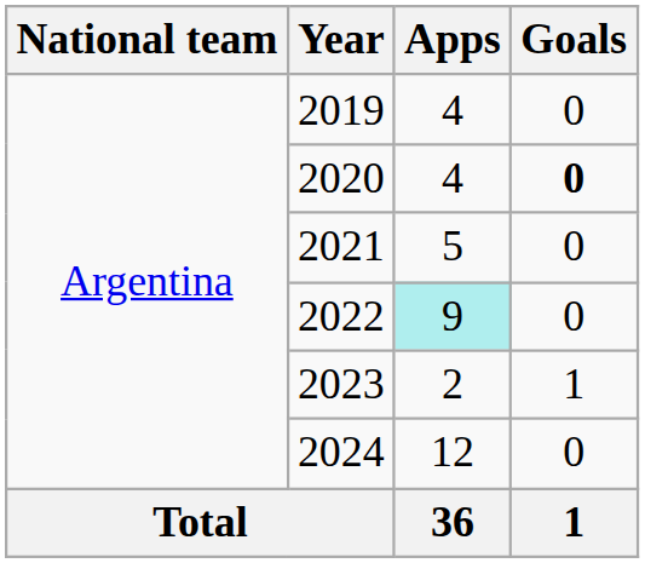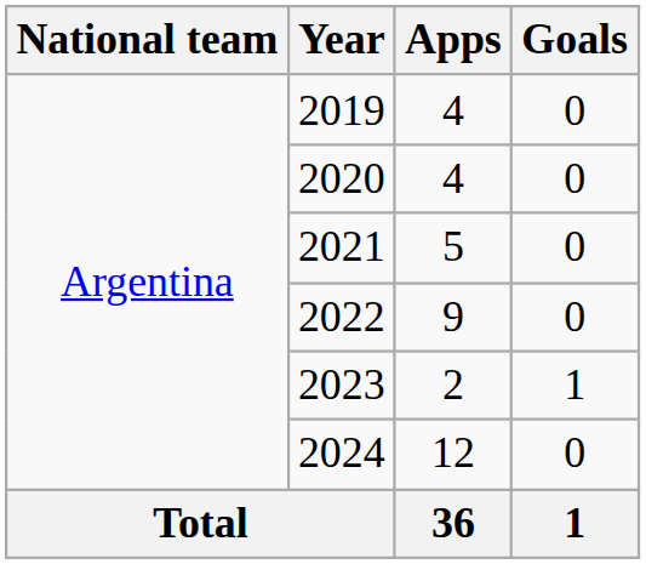2020 | Goals: bold -> normal
2022 | Apps: paleturquoise background -> no background
